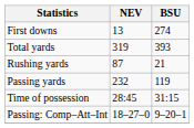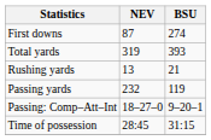First downs | NEV: 13 -> 87
Rushing yards | NEV: 87 -> 13
rows swapped: Passing: Comp–Att–Int <-> Time of possession
